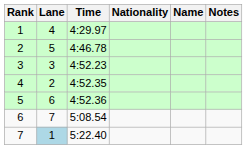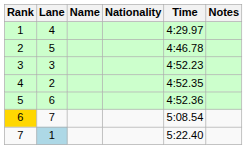columns swapped: Name <-> Time
row 7 | Rank: no background -> gold background
